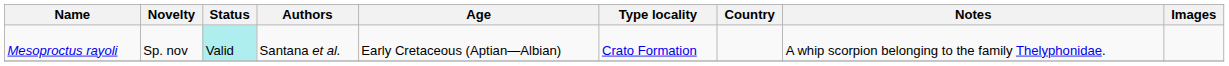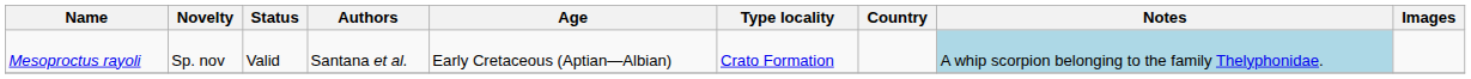Mesoproctus rayoli | Status: paleturquoise background -> no background
Mesoproctus rayoli | Notes: no background -> lightblue background
